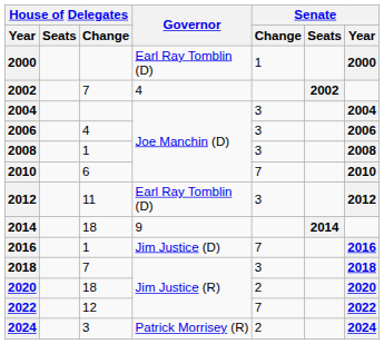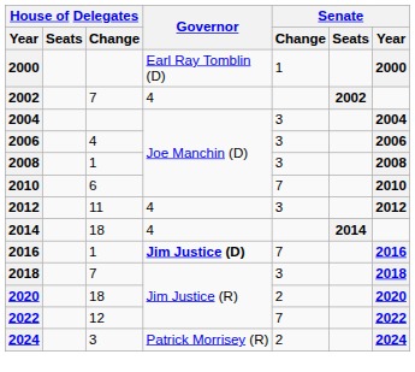row 9 | Governor: Earl Ray Tomblin (D) -> 4
row 10 | Governor: 9 -> 4
row 11 | Governor: normal -> bold
